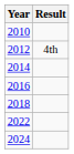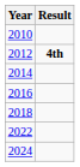2012 | Result: normal -> bold
